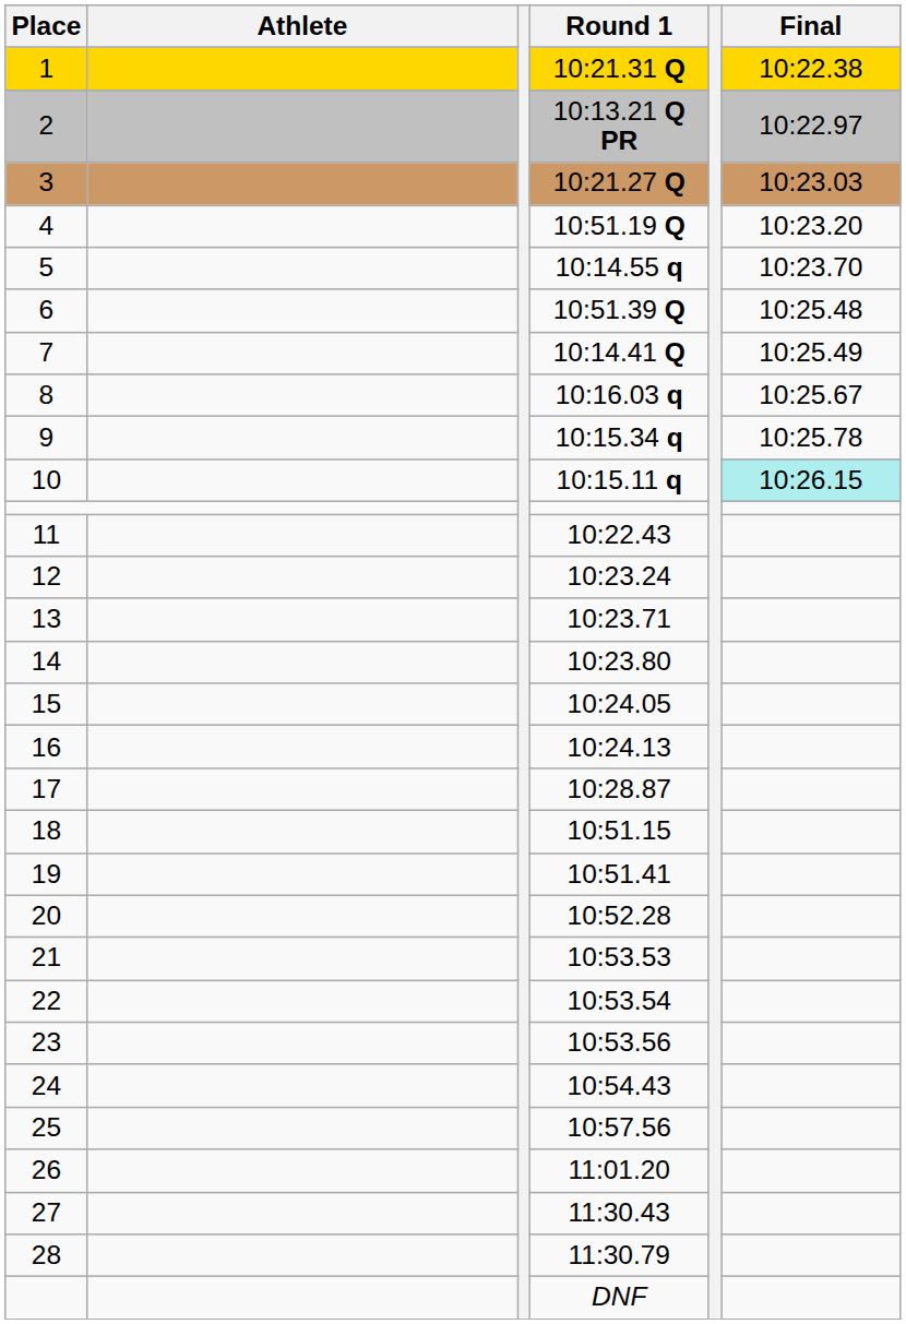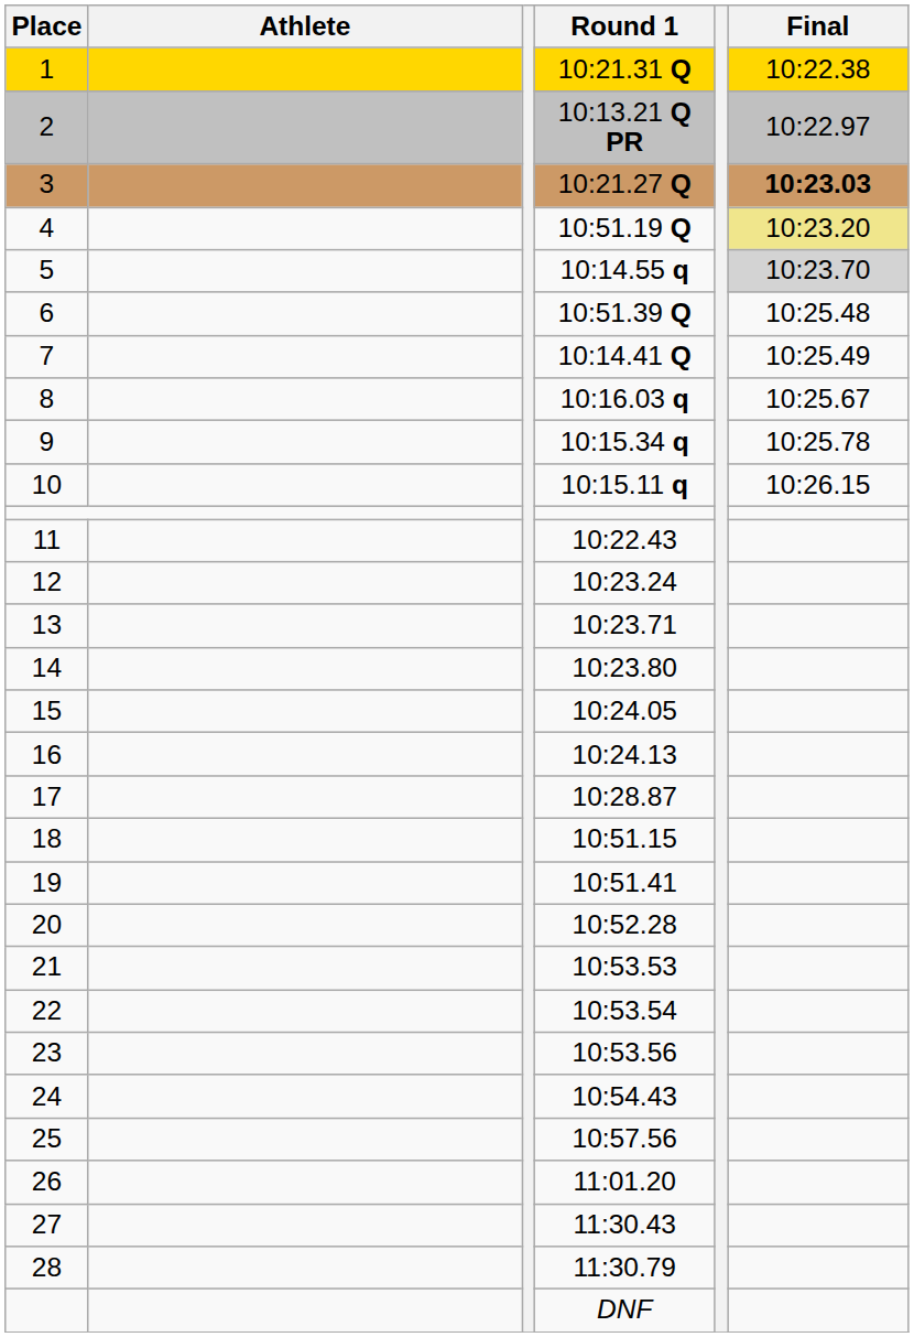10:21.27 Q | Final: normal -> bold
10:51.19 Q | Final: no background -> khaki background
10:14.55 q | Final: no background -> lightgrey background
10:15.11 q | Final: paleturquoise background -> no background
